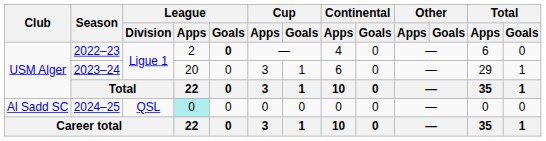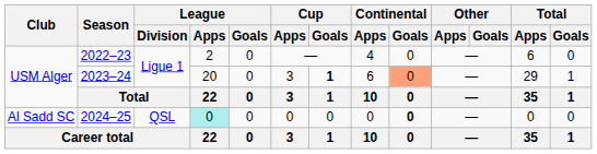2022–23 | League / Goals: bold -> normal
2023–24 | Cup / Goals: normal -> bold
2023–24 | Continental / Goals: no background -> lightsalmon background
2024–25 | Continental / Goals: normal -> bold
